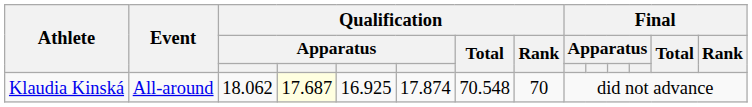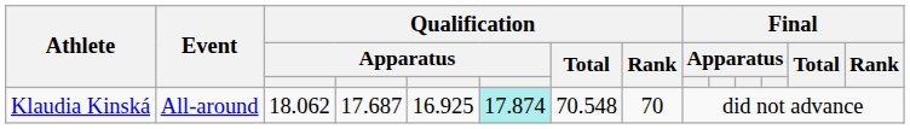row 4 | column 4: lightyellow background -> no background
row 4 | column 6: no background -> paleturquoise background
